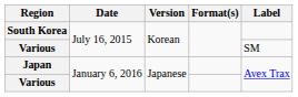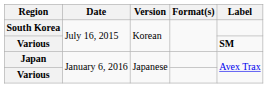Various / July 16, 2015 | Label: normal -> bold
